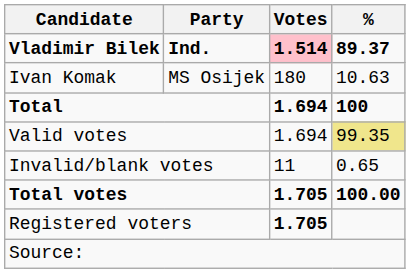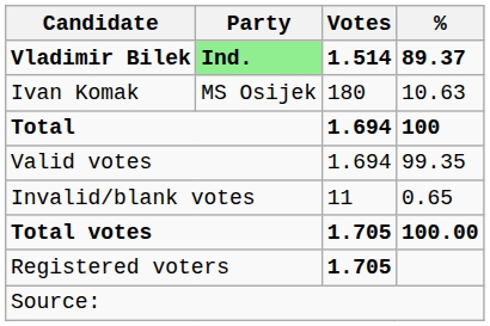Vladimir Bilek | Party: no background -> lightgreen background
Vladimir Bilek | Votes: pink background -> no background
Valid votes | %: khaki background -> no background
